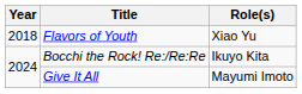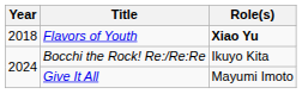Flavors of Youth | Role(s): normal -> bold
